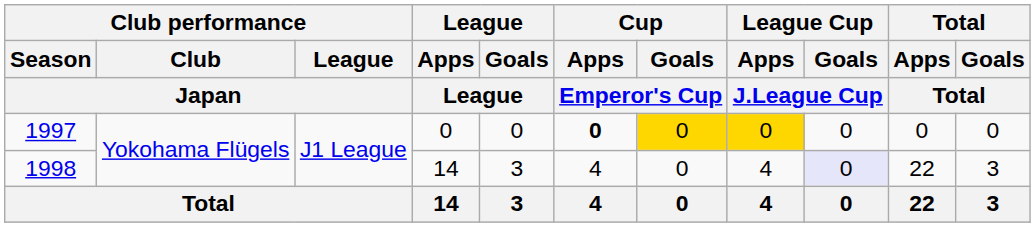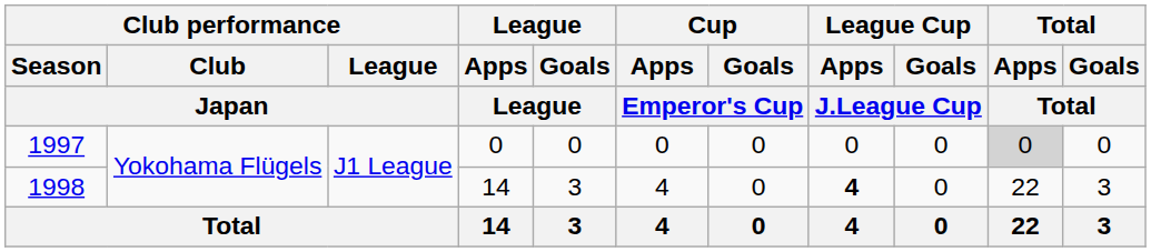1997 | Cup / Apps / Emperor's Cup: bold -> normal
1997 | Cup / Goals / Emperor's Cup: gold background -> no background
1997 | League Cup / Apps / J.League Cup: gold background -> no background
1997 | Total / Apps / Total: no background -> lightgrey background
1998 | League Cup / Apps / J.League Cup: normal -> bold
1998 | League Cup / Goals / J.League Cup: lavender background -> no background
